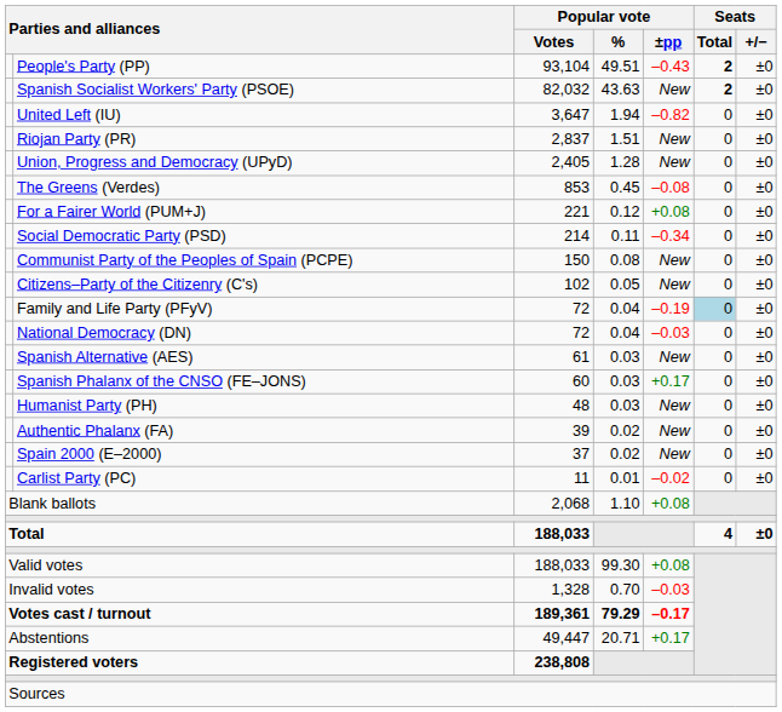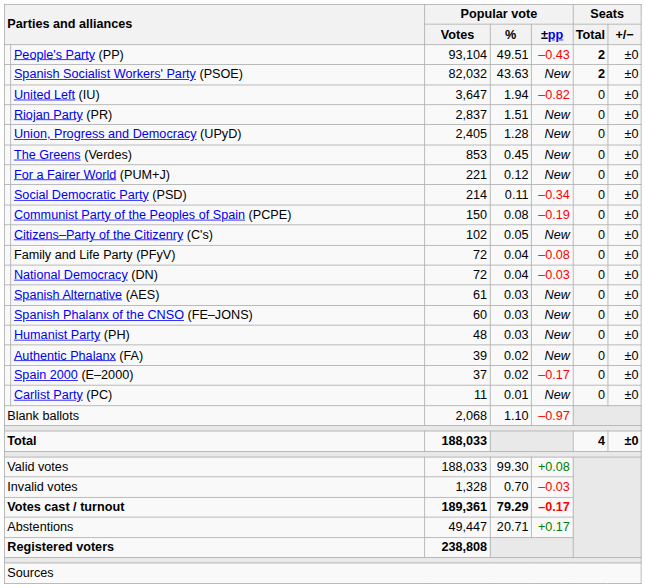The Greens (Verdes) | Popular vote / ±pp: –0.08 -> New
For a Fairer World (PUM+J) | Popular vote / ±pp: +0.08 -> New
Communist Party of the Peoples of Spain (PCPE) | Popular vote / ±pp: New -> –0.19
Family and Life Party (PFyV) | Popular vote / ±pp: –0.19 -> –0.08
Family and Life Party (PFyV) | Seats / Total: lightblue background -> no background
Spanish Phalanx of the CNSO (FE–JONS) | Popular vote / ±pp: +0.17 -> New
Spain 2000 (E–2000) | Popular vote / ±pp: New -> –0.17
Carlist Party (PC) | Popular vote / ±pp: –0.02 -> New
Blank ballots | Popular vote / ±pp: +0.08 -> –0.97
